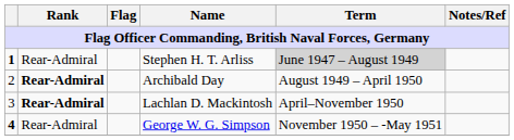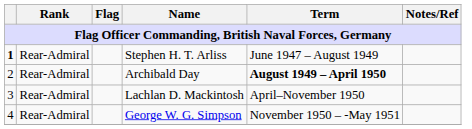Stephen H. T. Arliss | Term: lightgrey background -> no background
Archibald Day | Rank: bold -> normal
Archibald Day | Term: normal -> bold
Lachlan D. Mackintosh | Rank: bold -> normal
George W. G. Simpson | column 1: bold -> normal
